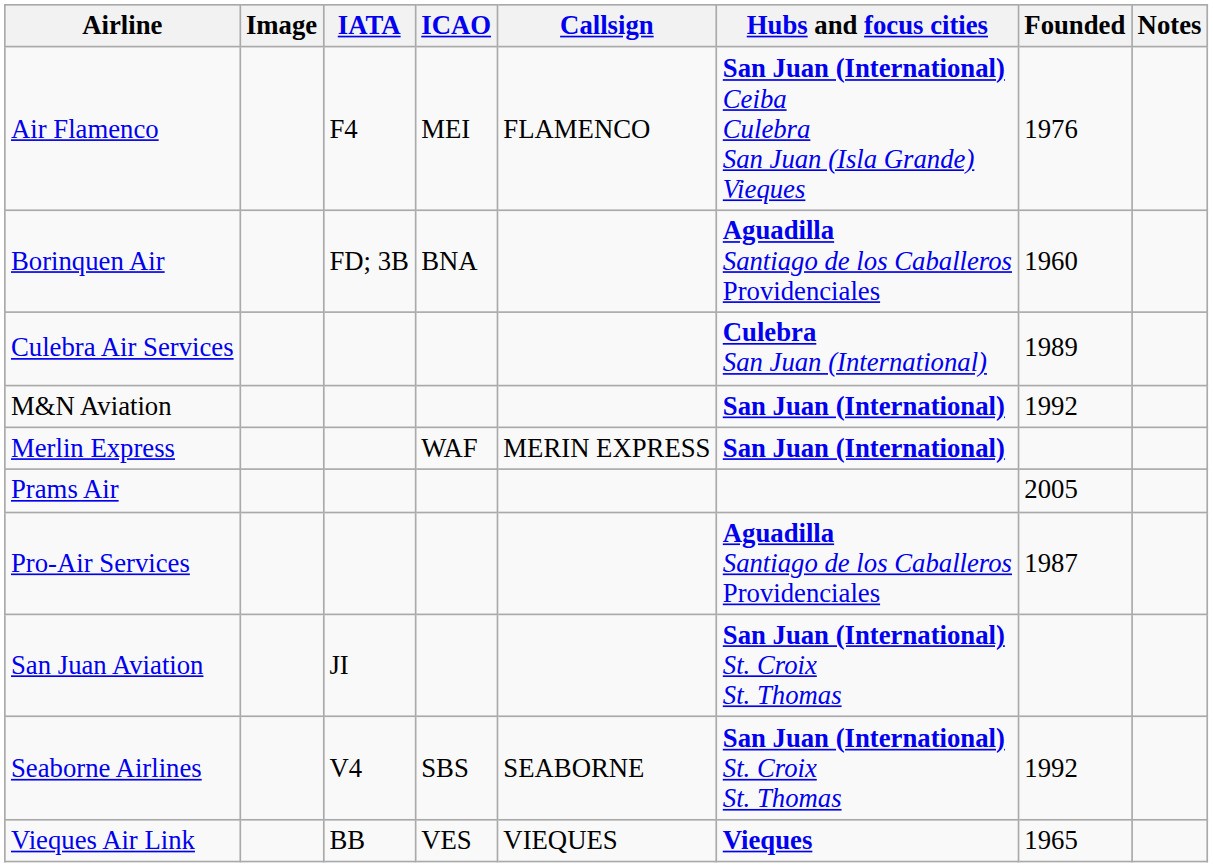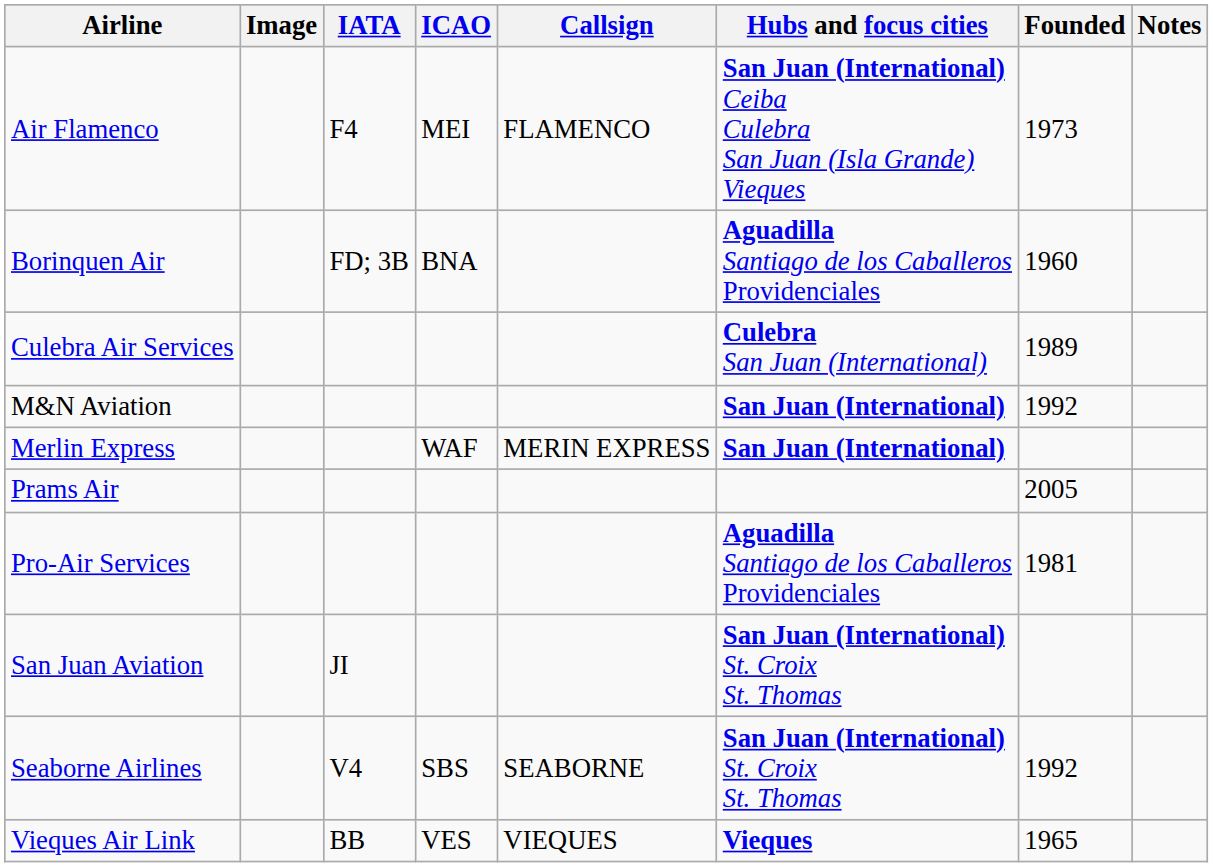Air Flamenco | Founded: 1976 -> 1973
Pro-Air Services | Founded: 1987 -> 1981
